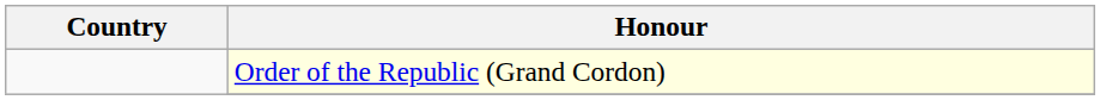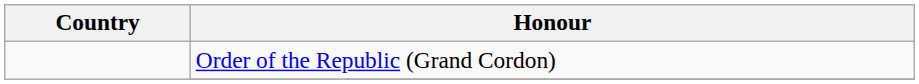Order of the Republic (Grand Cordon) | Honour: lightyellow background -> no background
